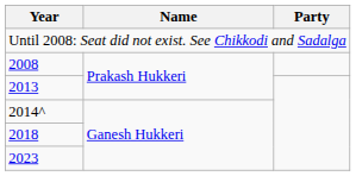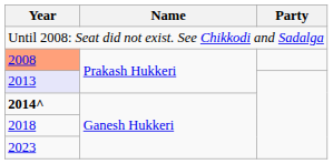2008 | Year: no background -> lightsalmon background
2013 | Year: no background -> lavender background
2014^ | Year: normal -> bold
